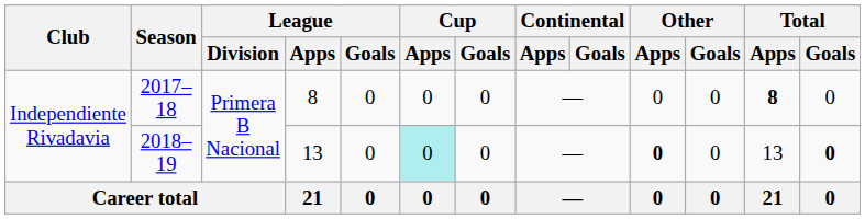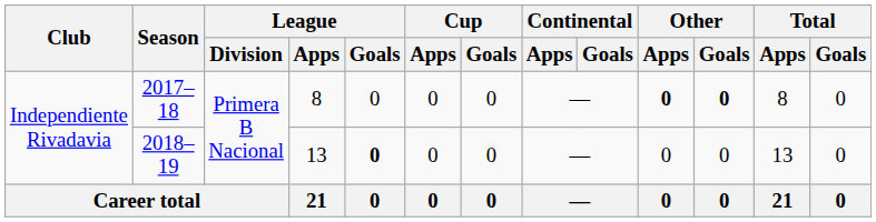2017–18 | Other / Apps: normal -> bold
2017–18 | Other / Goals: normal -> bold
2017–18 | Total / Apps: bold -> normal
2018–19 | League / Goals: normal -> bold
2018–19 | Cup / Apps: paleturquoise background -> no background
2018–19 | Other / Apps: bold -> normal
2018–19 | Total / Goals: bold -> normal
